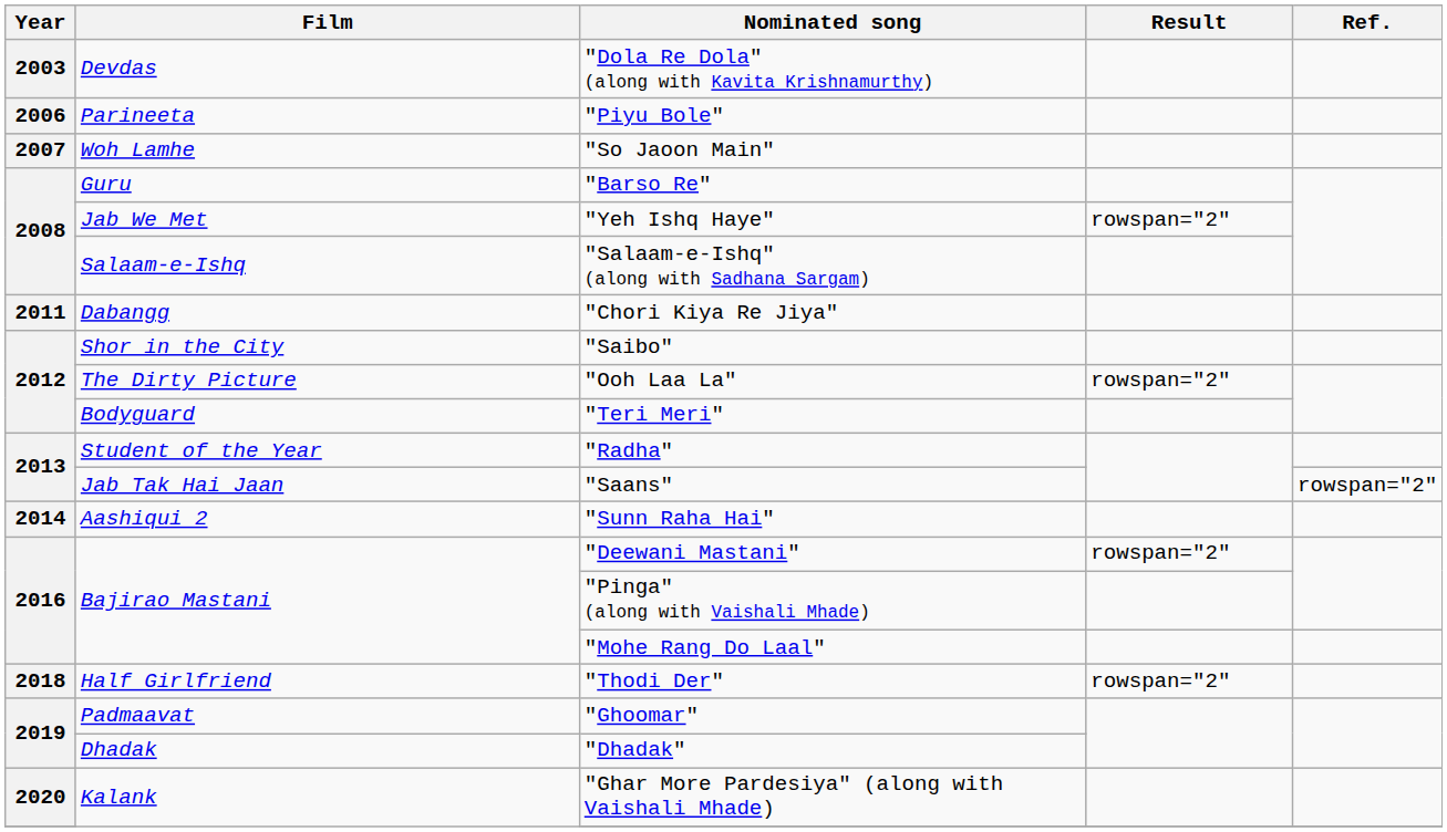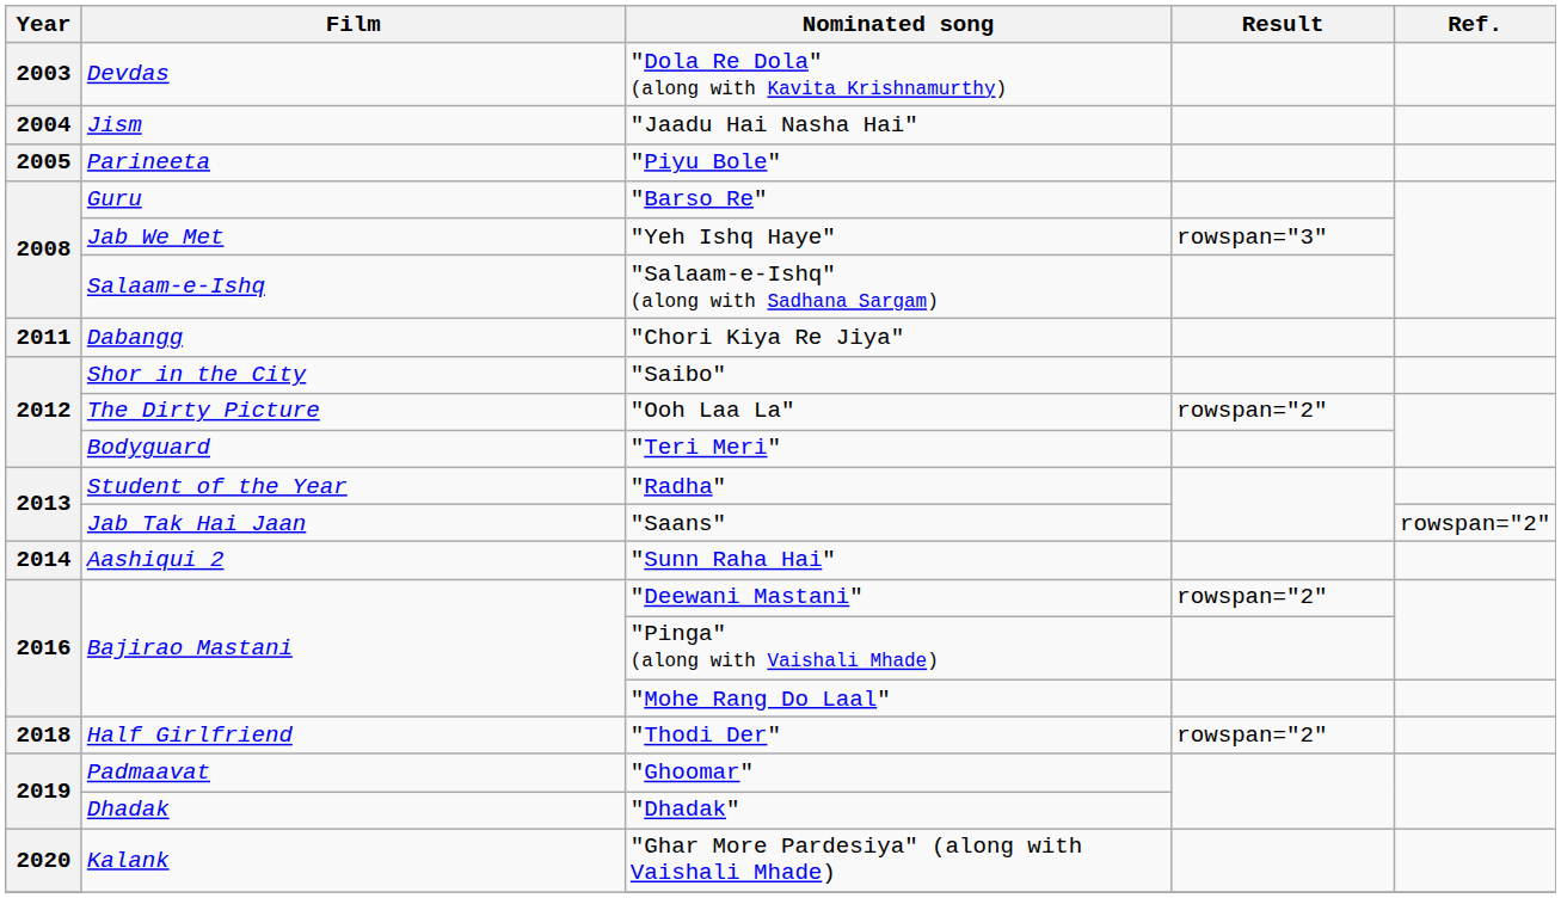+ row: 2004 | Jism | "Jaadu Hai Nasha Hai"
"Piyu Bole" | Year: 2006 -> 2005
- row: 2007 | Woh Lamhe | "So Jaoon Main"
"Yeh Ishq Haye" | Result: rowspan="2" -> rowspan="3"
